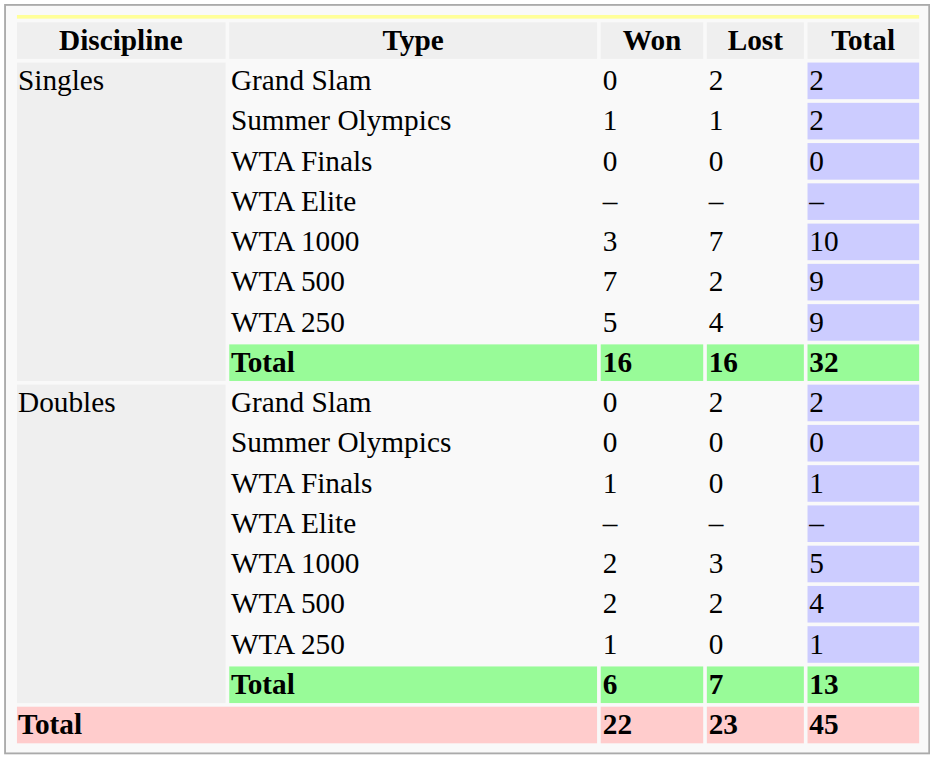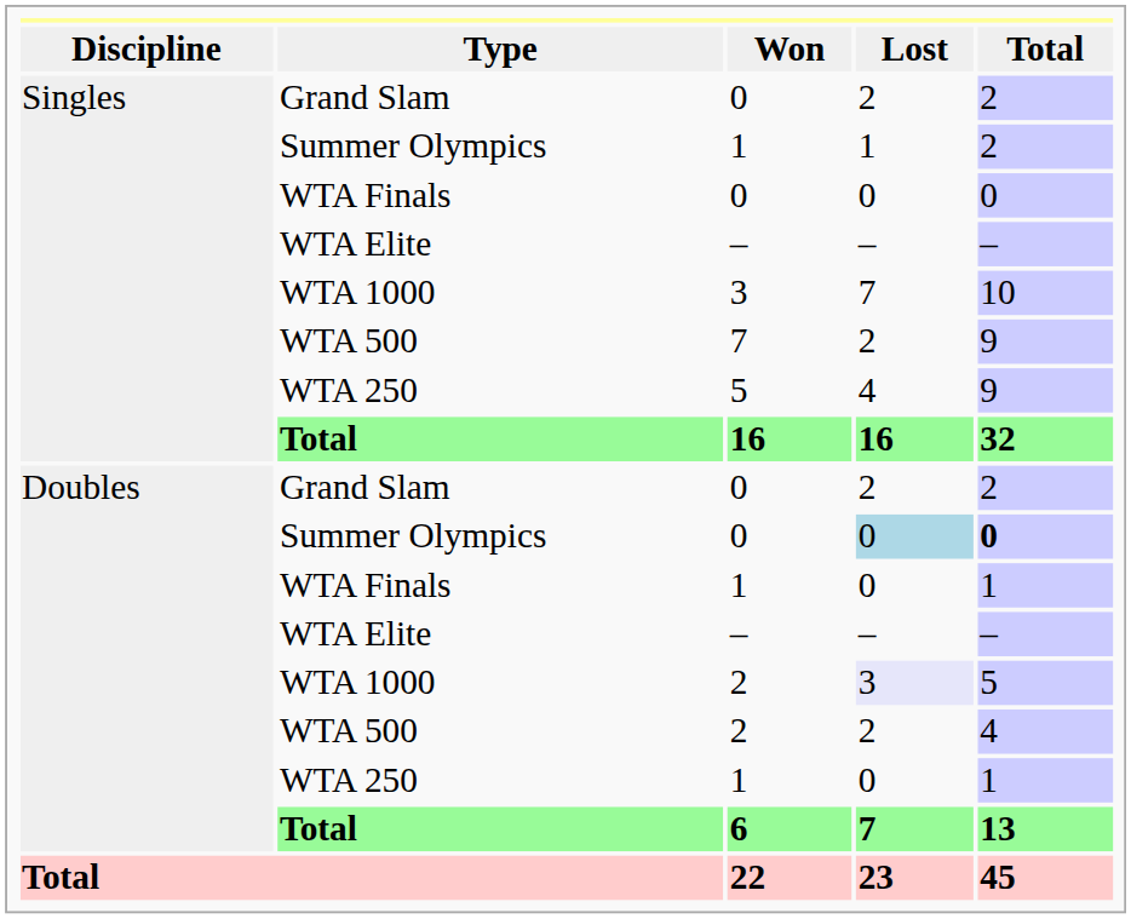Summer Olympics / 0 | Lost: no background -> lightblue background
Summer Olympics / 0 | Total: normal -> bold
WTA 1000 / 2 | Lost: no background -> lavender background
